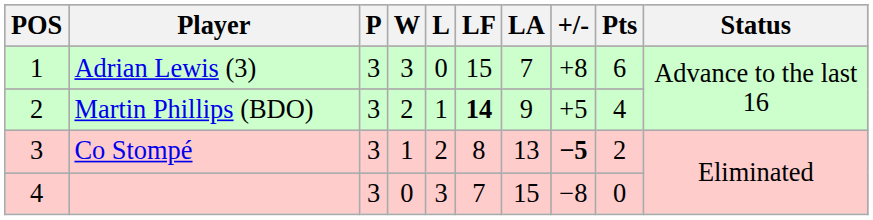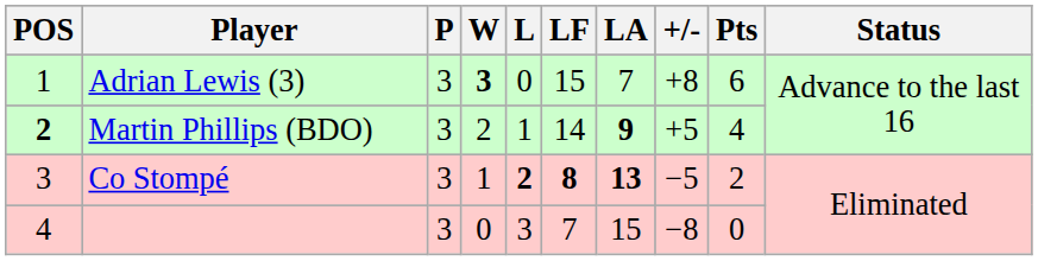Adrian Lewis (3) | W: normal -> bold
Martin Phillips (BDO) | POS: normal -> bold
Martin Phillips (BDO) | LF: bold -> normal
Martin Phillips (BDO) | LA: normal -> bold
Co Stompé | L: normal -> bold
Co Stompé | LF: normal -> bold
Co Stompé | LA: normal -> bold
Co Stompé | +/-: bold -> normal
